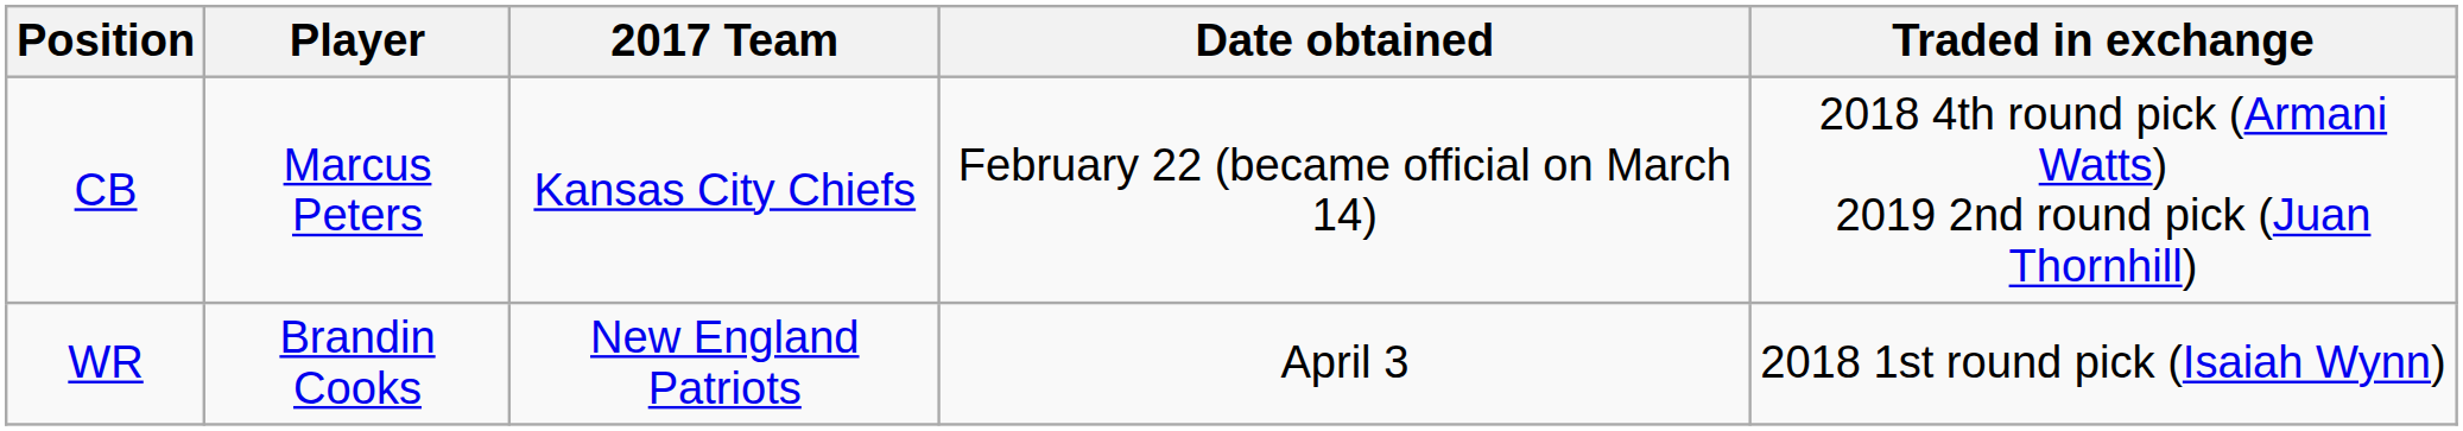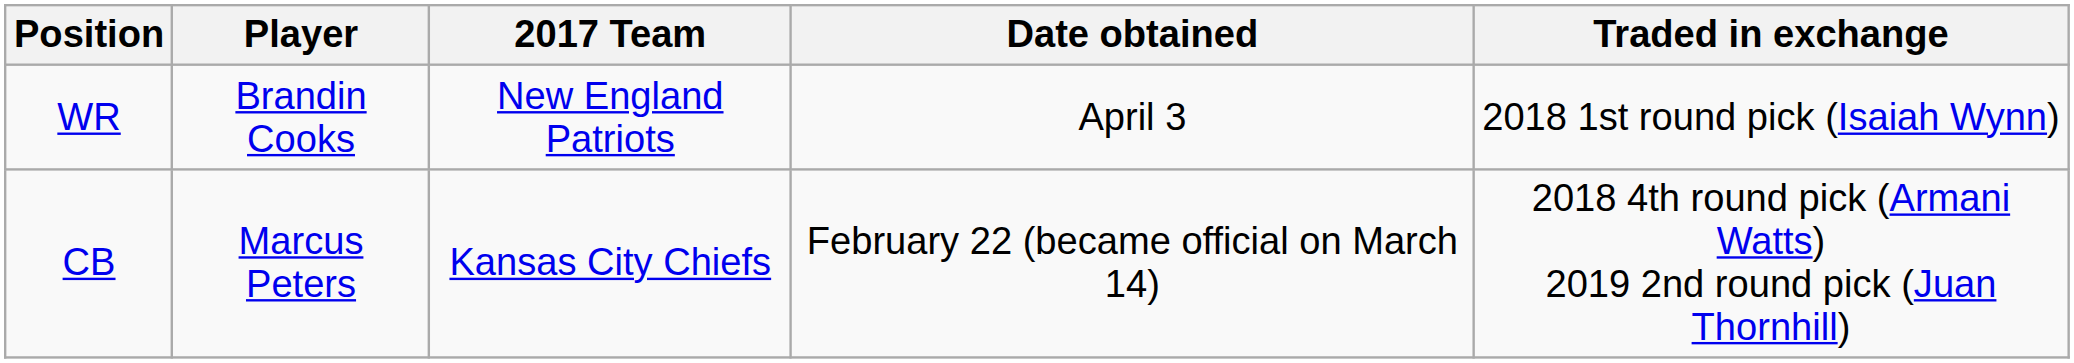rows swapped: WR <-> CB
